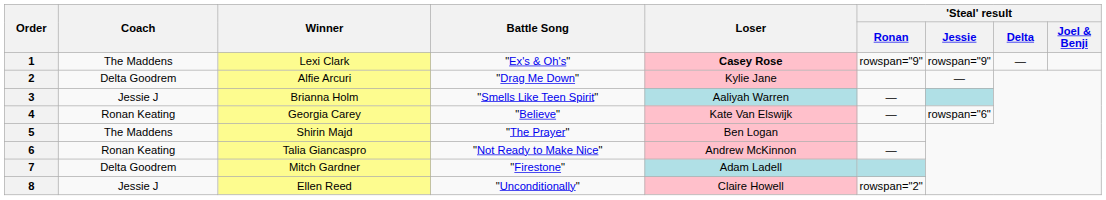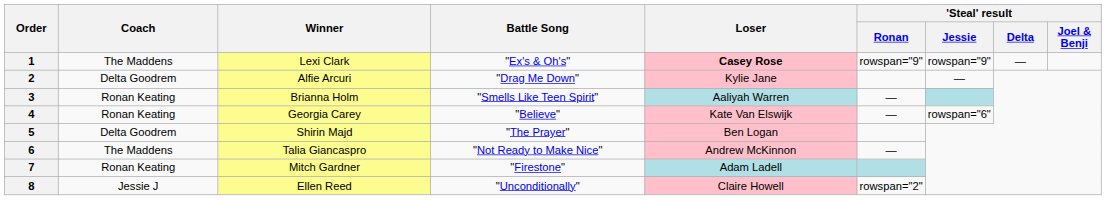3 | Coach: Jessie J -> Ronan Keating
5 | Coach: The Maddens -> Delta Goodrem
6 | Coach: Ronan Keating -> The Maddens
7 | Coach: Delta Goodrem -> Ronan Keating
